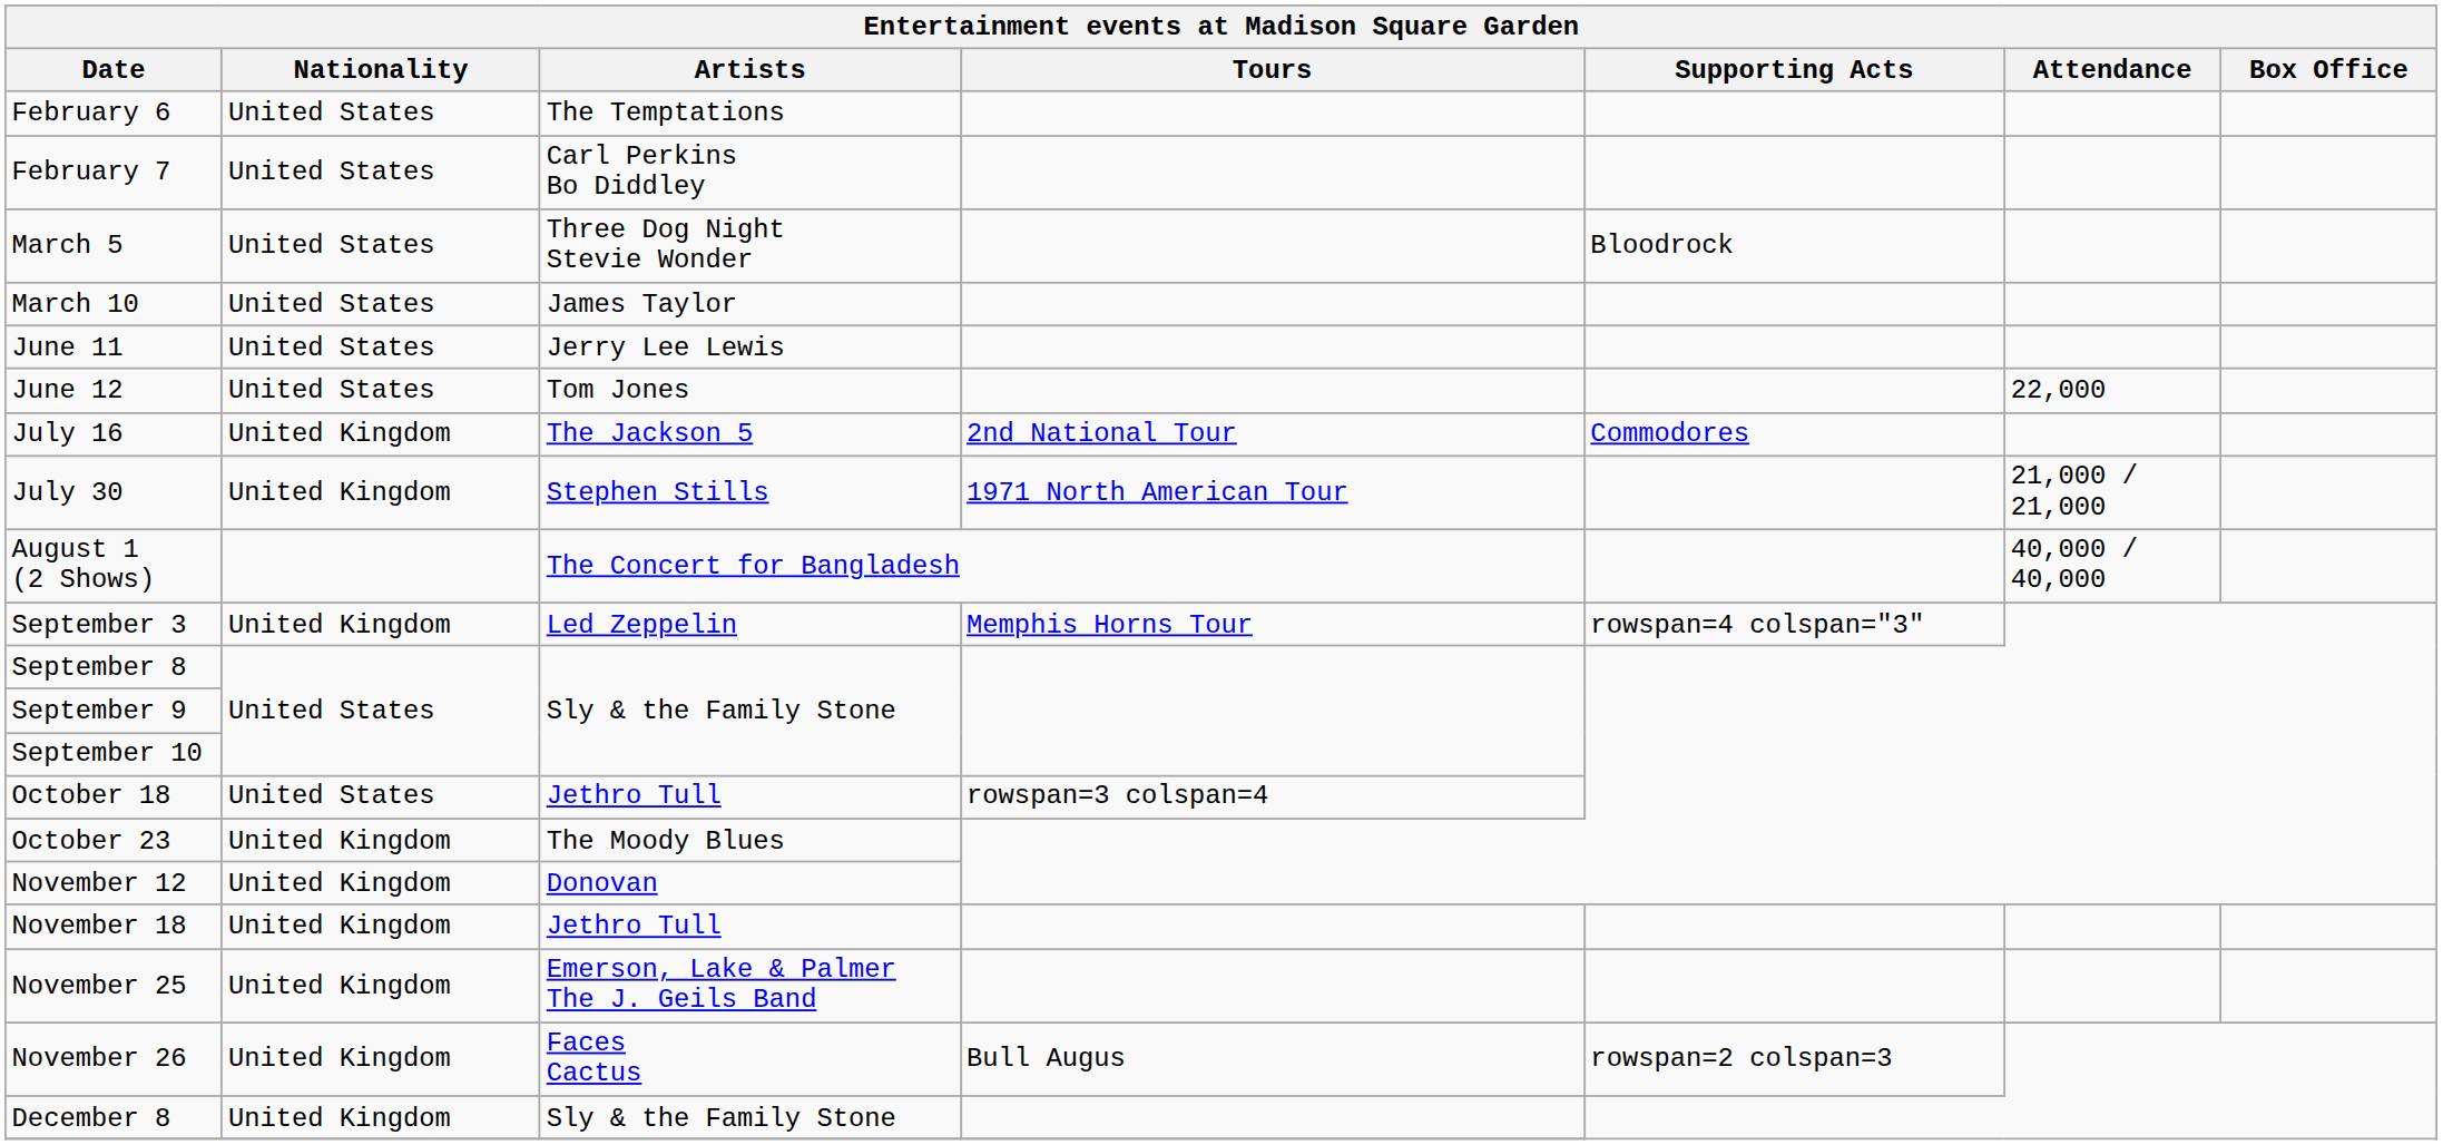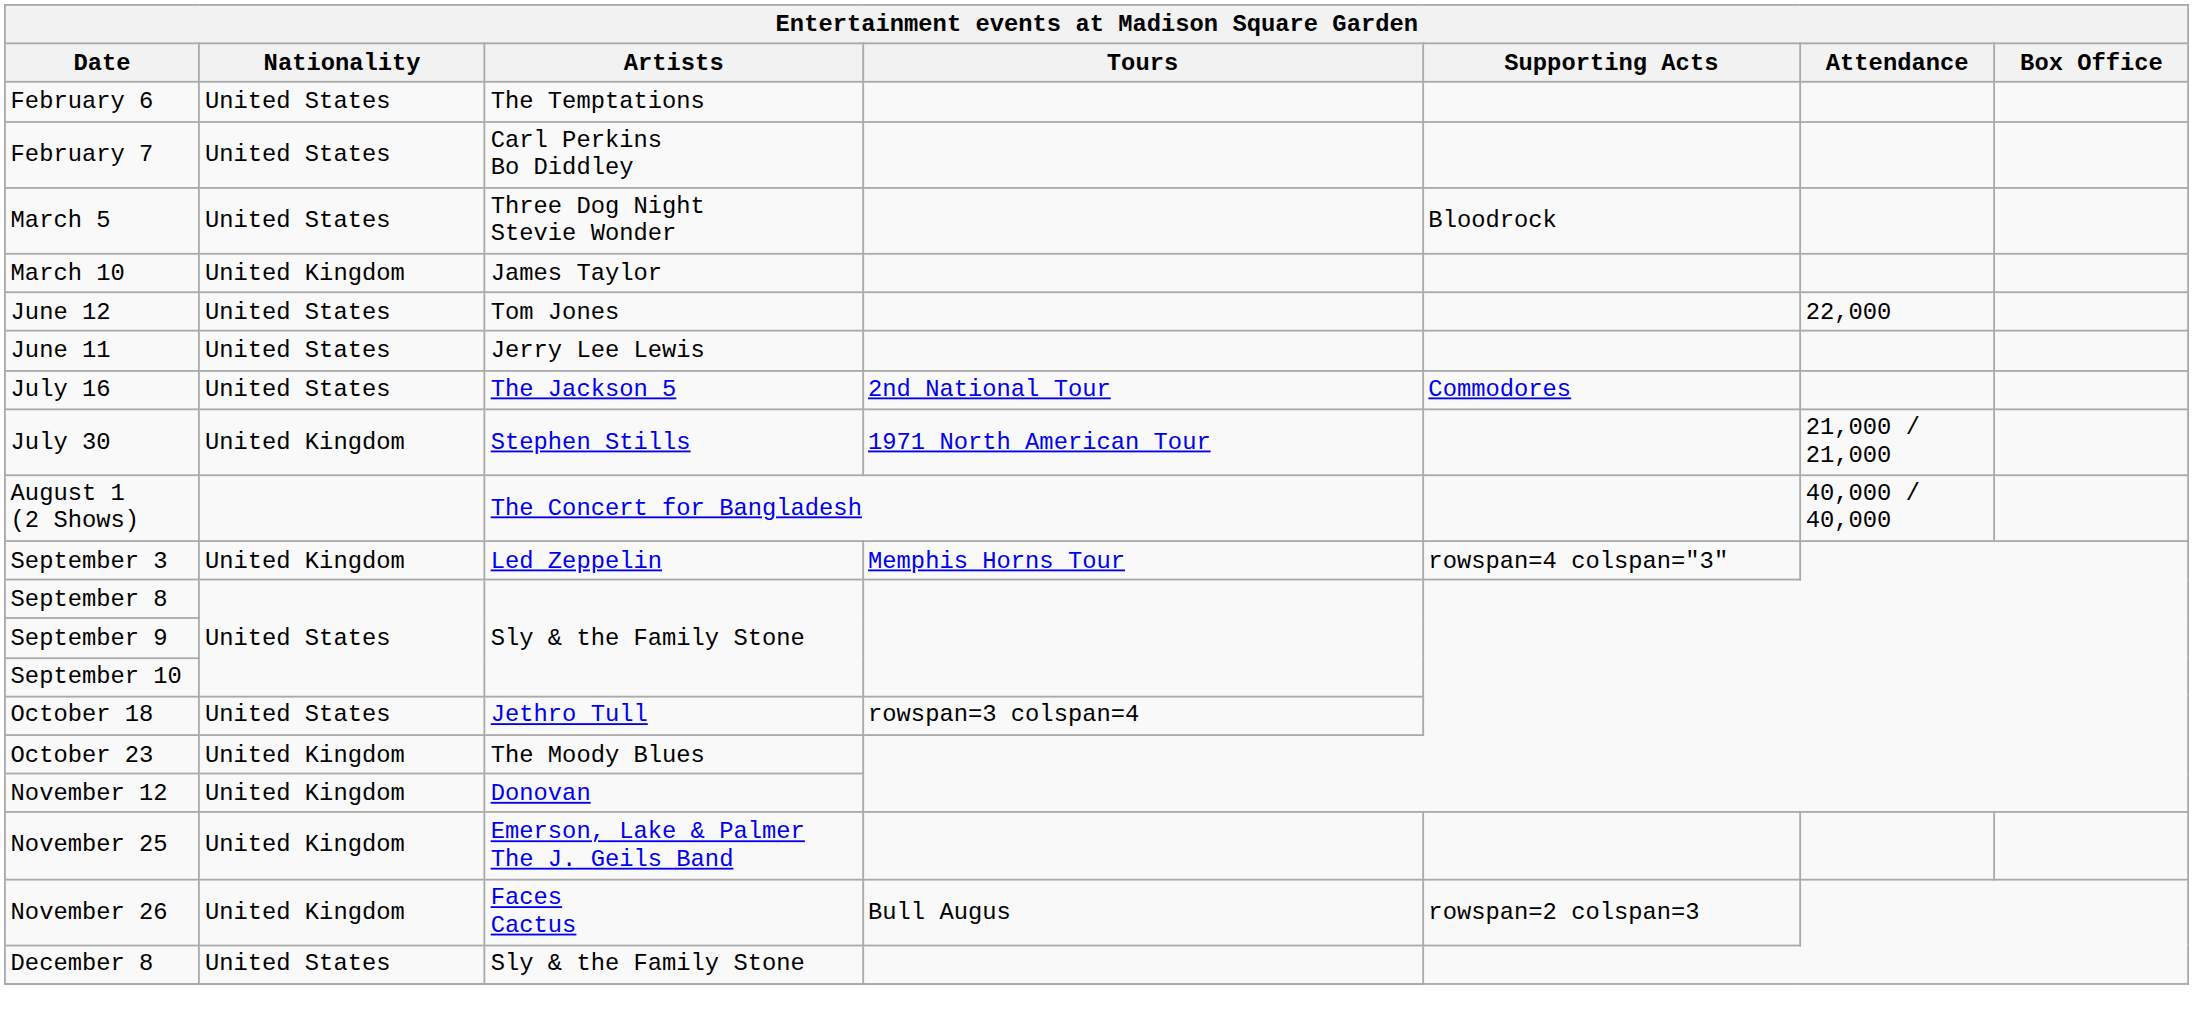March 10 | Nationality: United States -> United Kingdom
rows swapped: June 11 <-> June 12
July 16 | Nationality: United Kingdom -> United States
- row: November 18 | United Kingdom | Jethro Tull
December 8 | Nationality: United Kingdom -> United States
